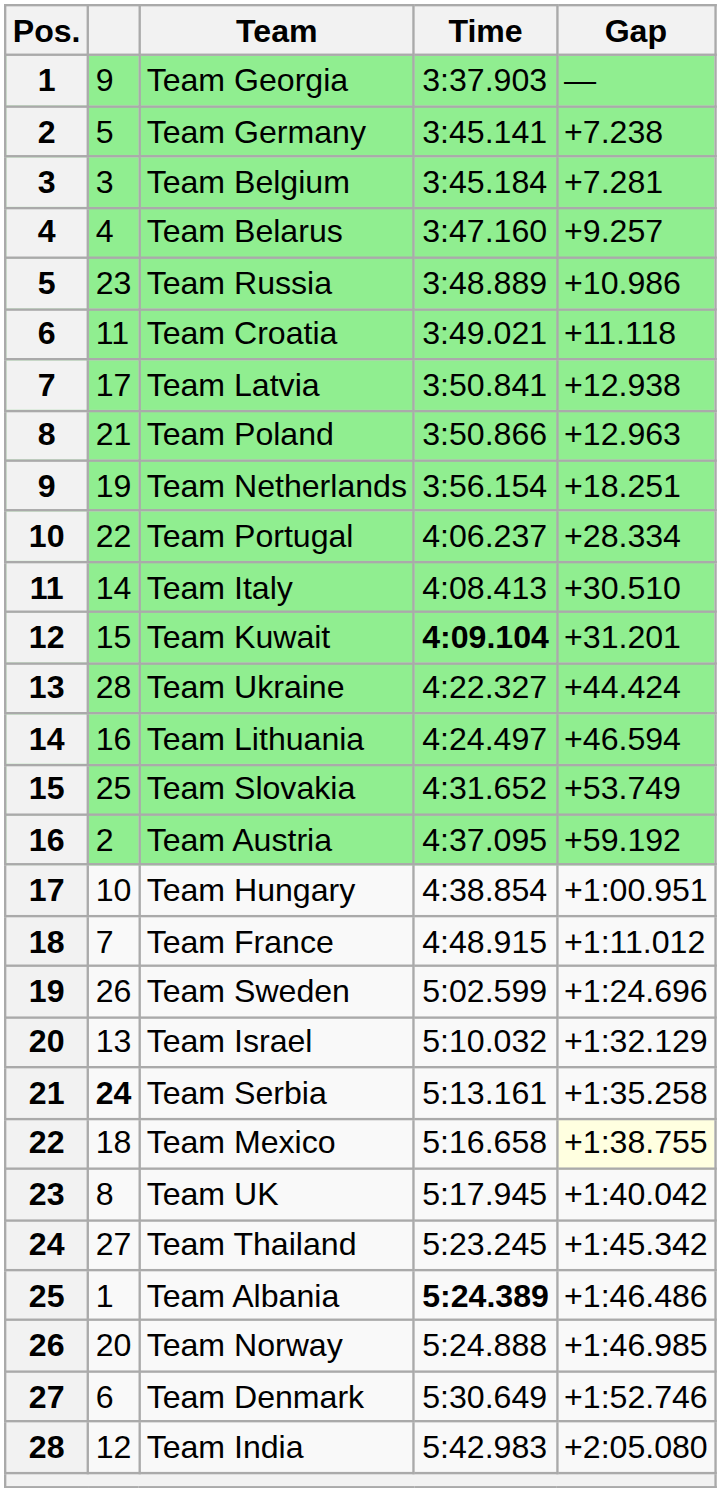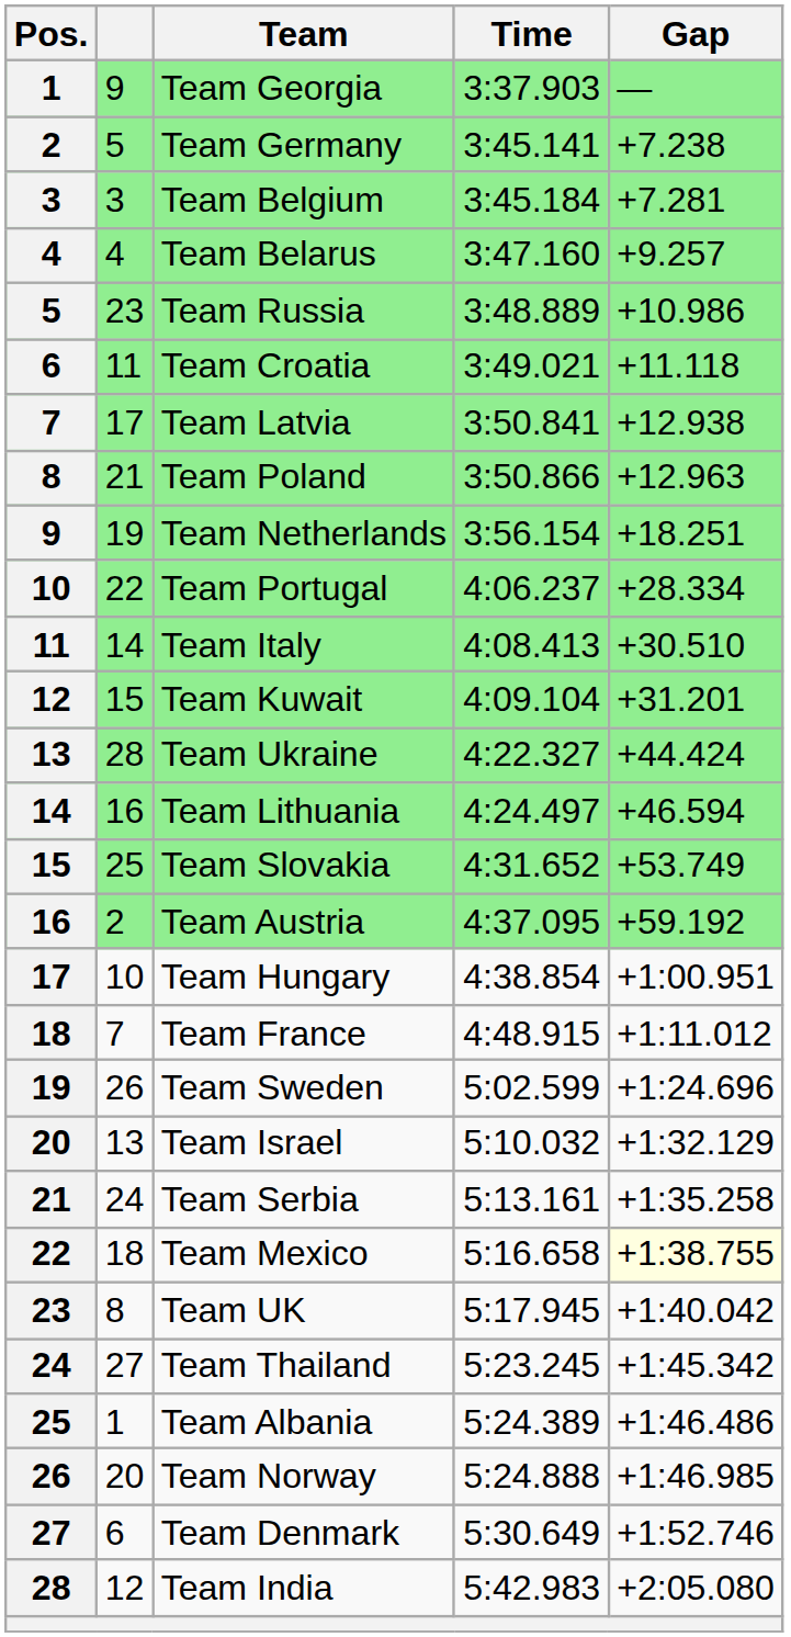Team Kuwait | Time: bold -> normal
Team Serbia | column 2: bold -> normal
Team Albania | Time: bold -> normal
